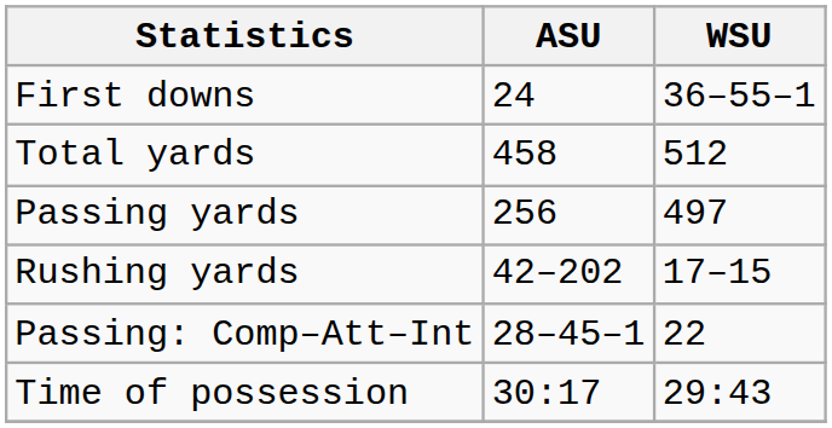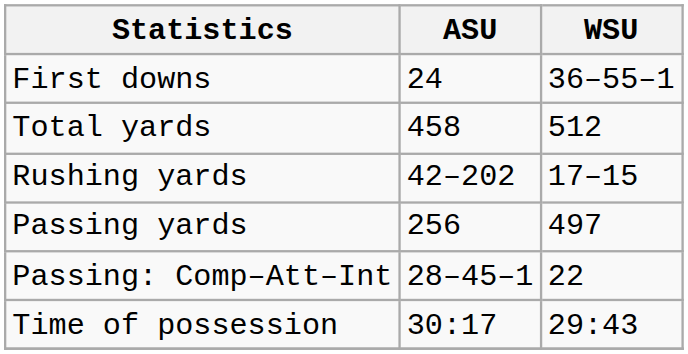rows swapped: Rushing yards <-> Passing yards
